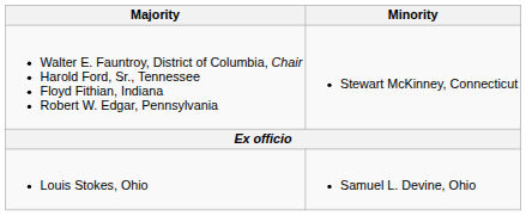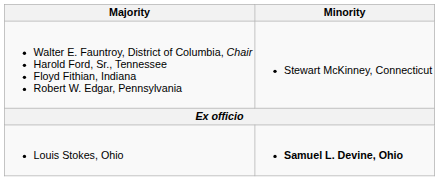Louis Stokes, Ohio | Minority: normal -> bold
